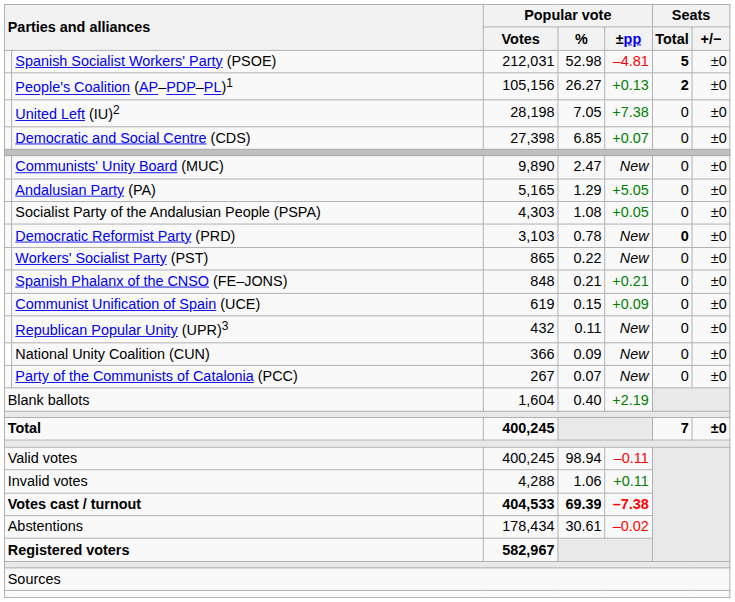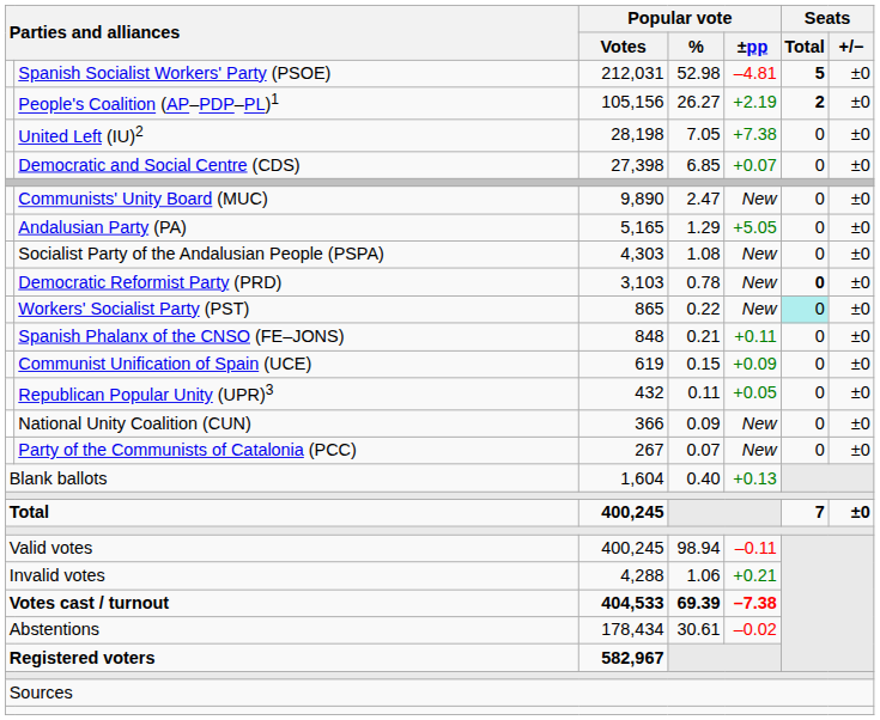People's Coalition (AP–PDP–PL)1 | Popular vote / ±pp: +0.13 -> +2.19
Socialist Party of the Andalusian People (PSPA) | Popular vote / ±pp: +0.05 -> New
Workers' Socialist Party (PST) | Seats / Total: no background -> paleturquoise background
Spanish Phalanx of the CNSO (FE–JONS) | Popular vote / ±pp: +0.21 -> +0.11
Republican Popular Unity (UPR)3 | Popular vote / ±pp: New -> +0.05
Blank ballots | Popular vote / ±pp: +2.19 -> +0.13
Invalid votes | Popular vote / ±pp: +0.11 -> +0.21
